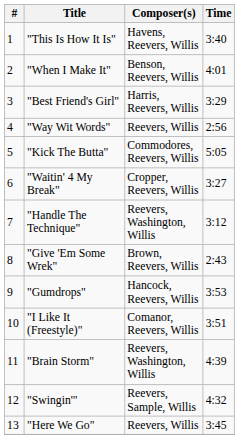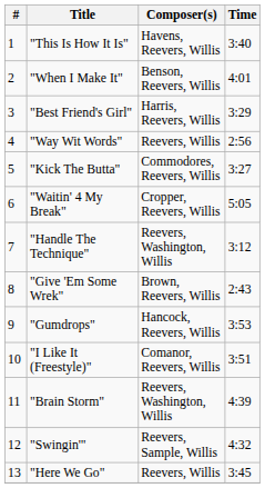"Kick The Butta" | Time: 5:05 -> 3:27
"Waitin' 4 My Break" | Time: 3:27 -> 5:05
